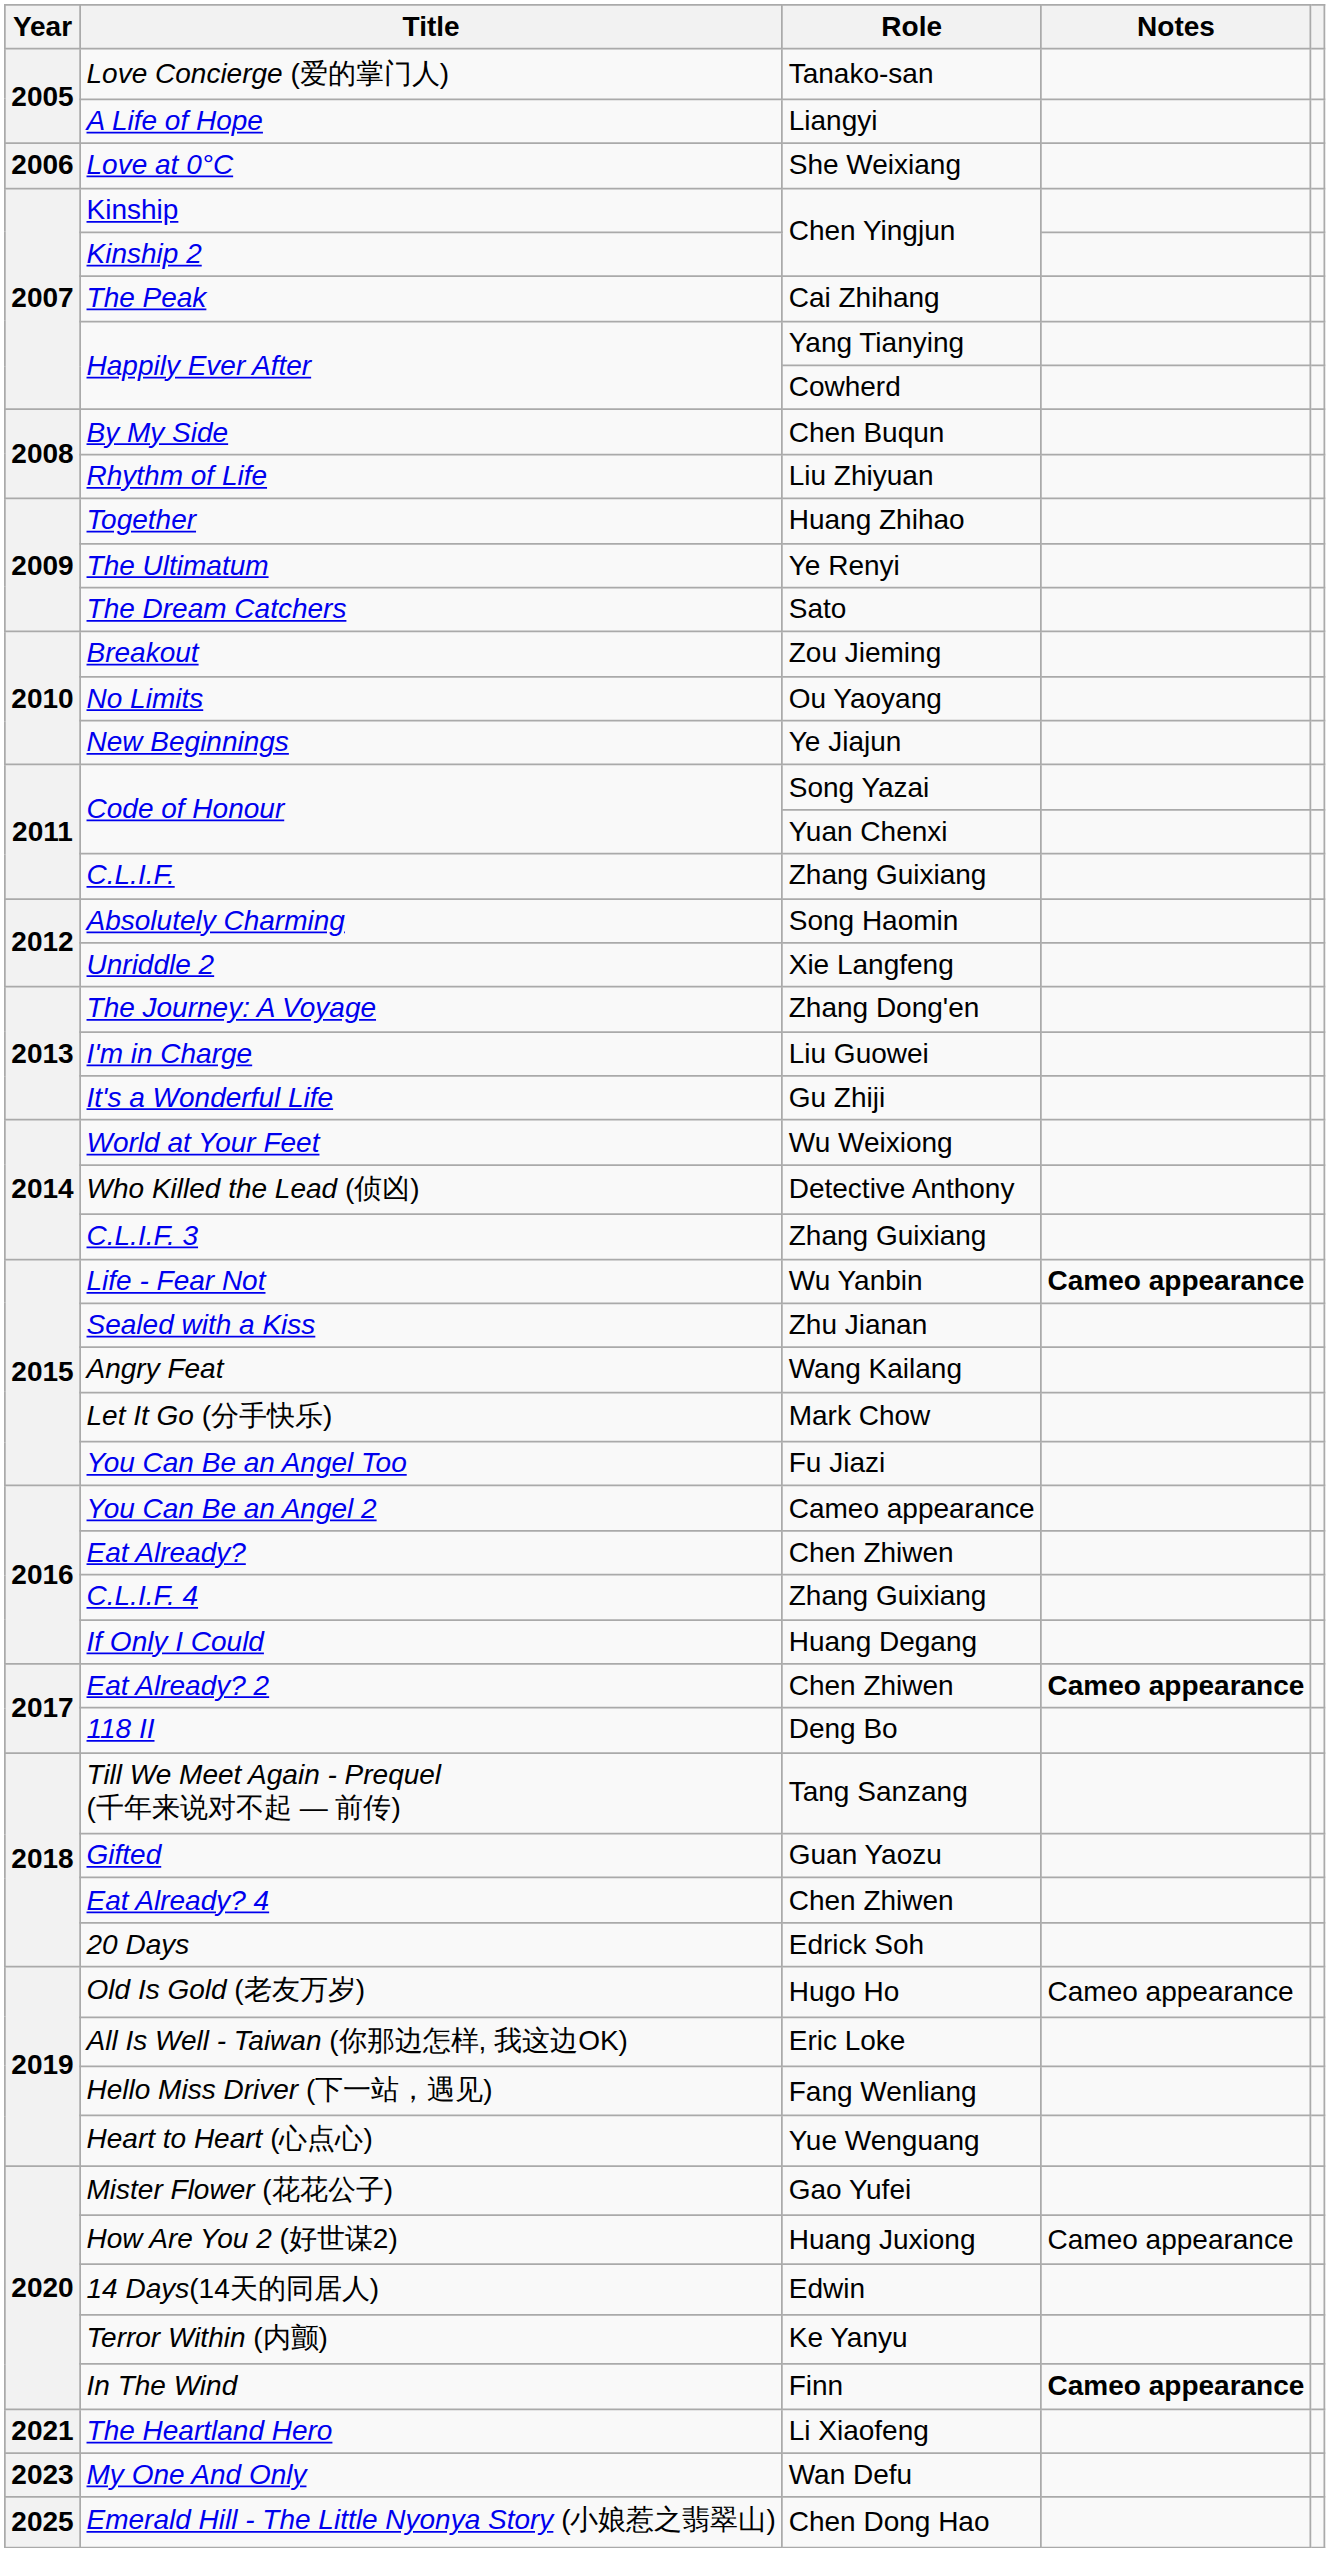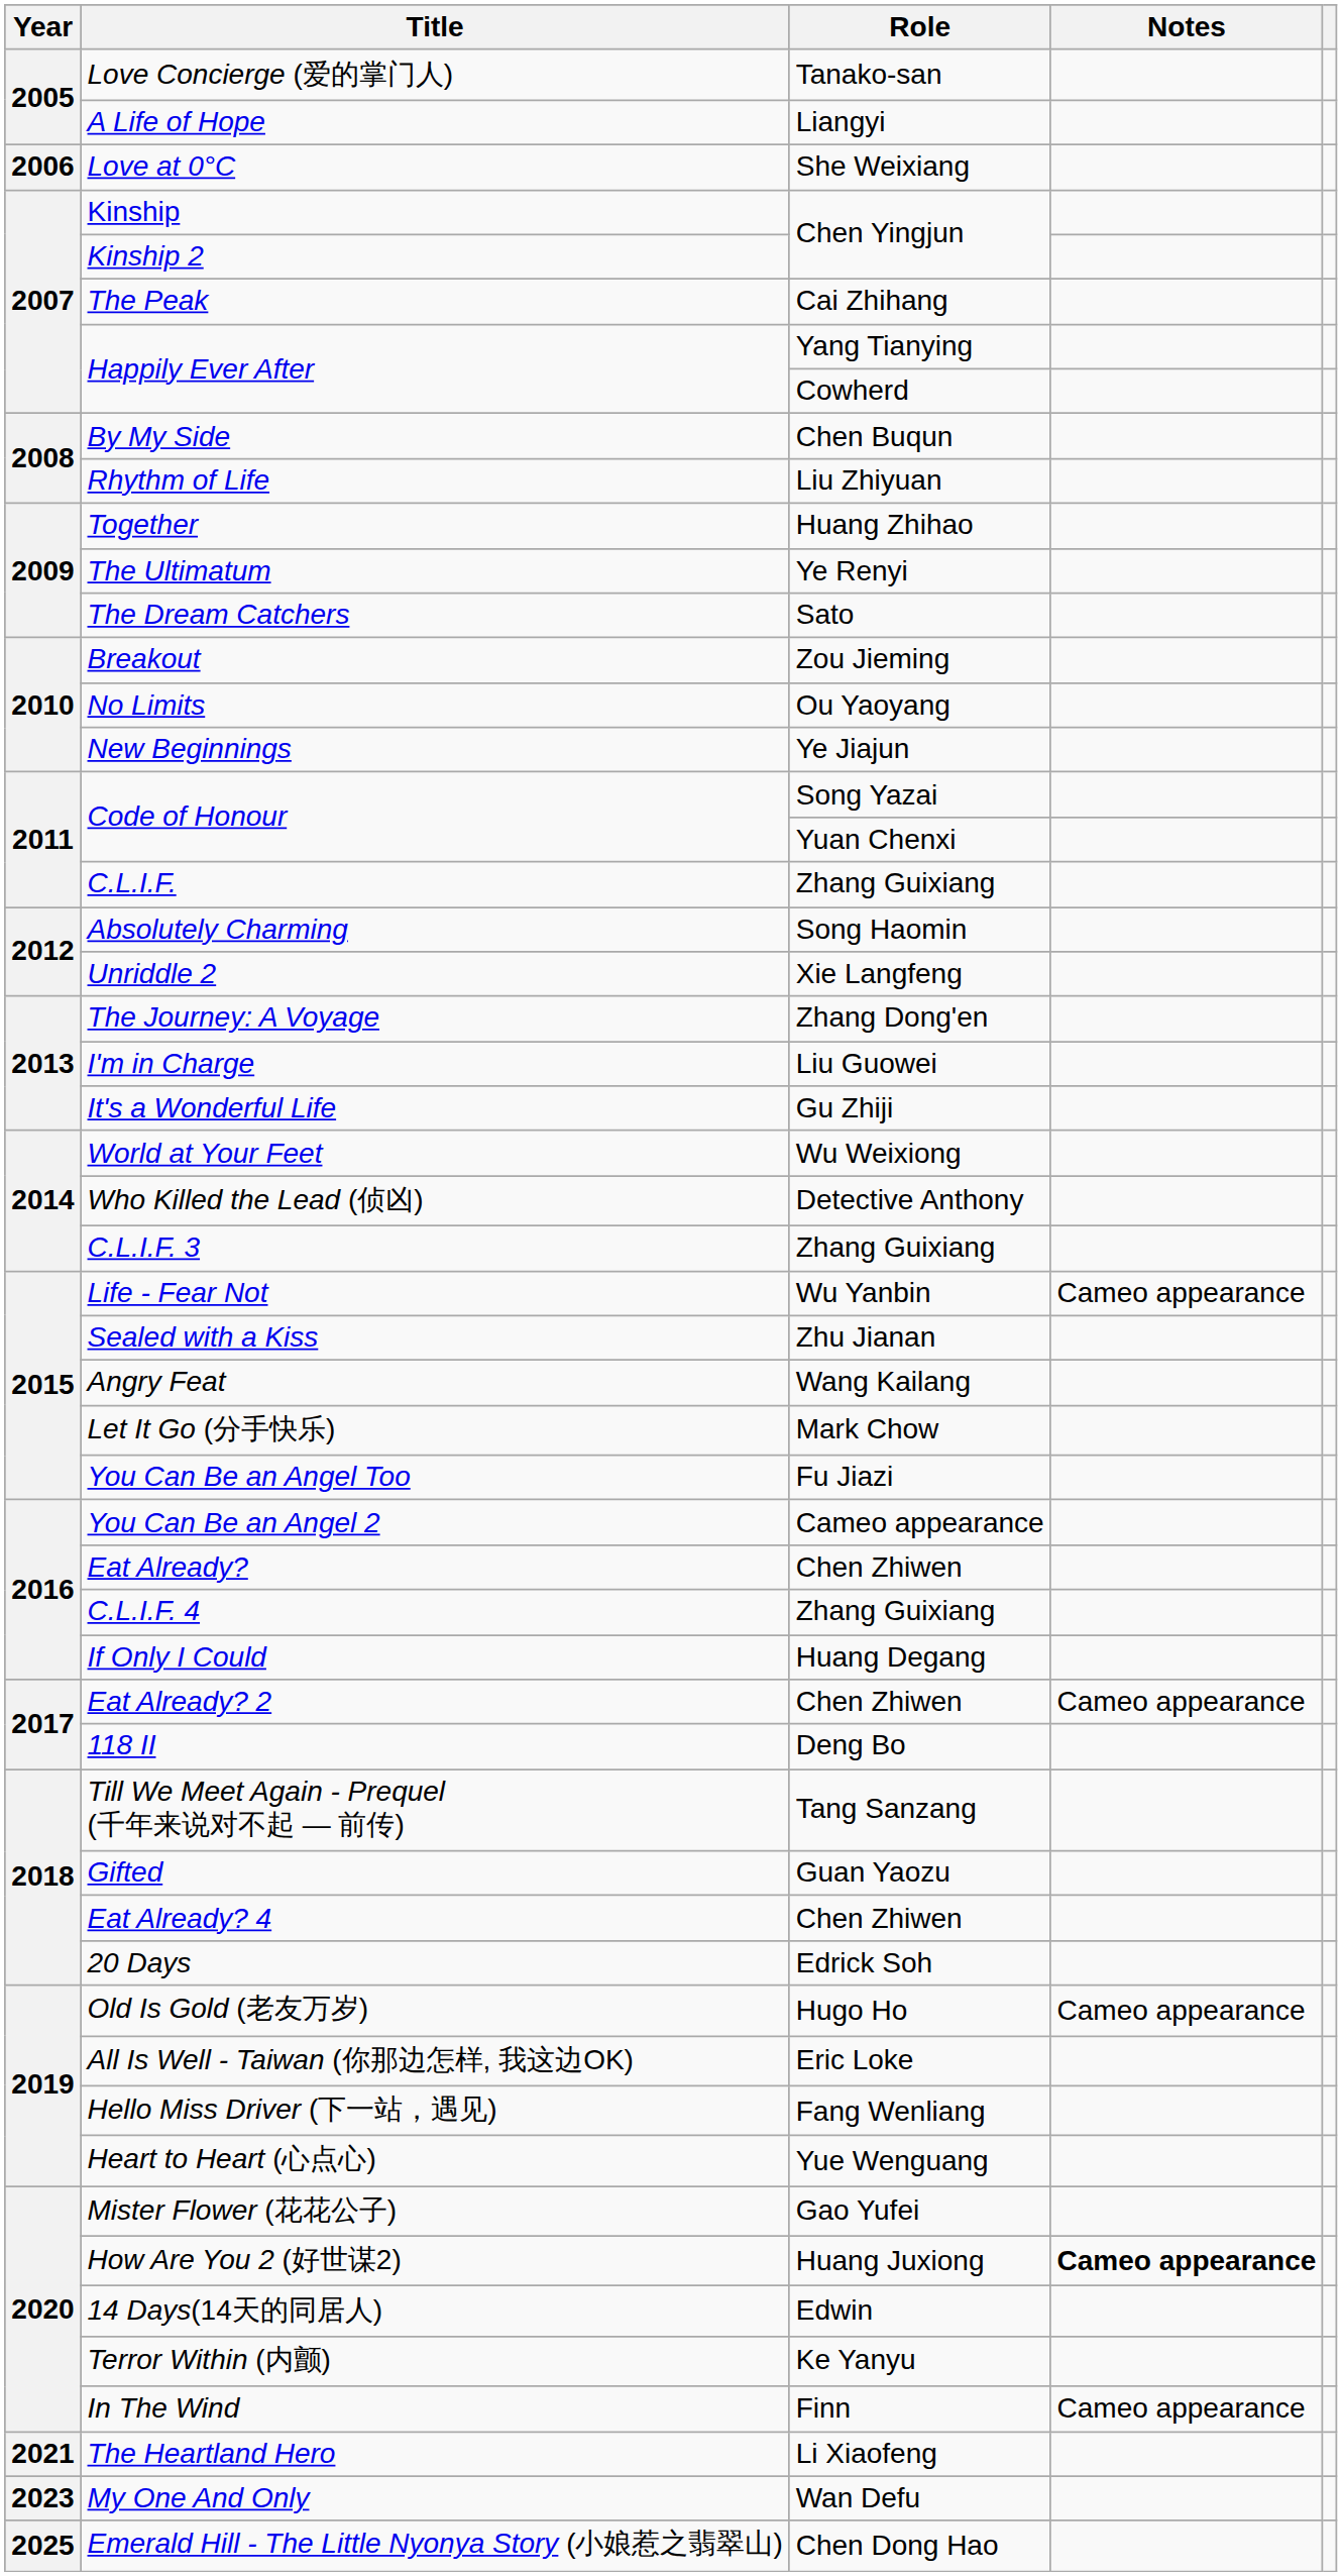Life - Fear Not | Notes: bold -> normal
Eat Already? 2 | Notes: bold -> normal
How Are You 2 (好世谋2) | Notes: normal -> bold
In The Wind | Notes: bold -> normal
